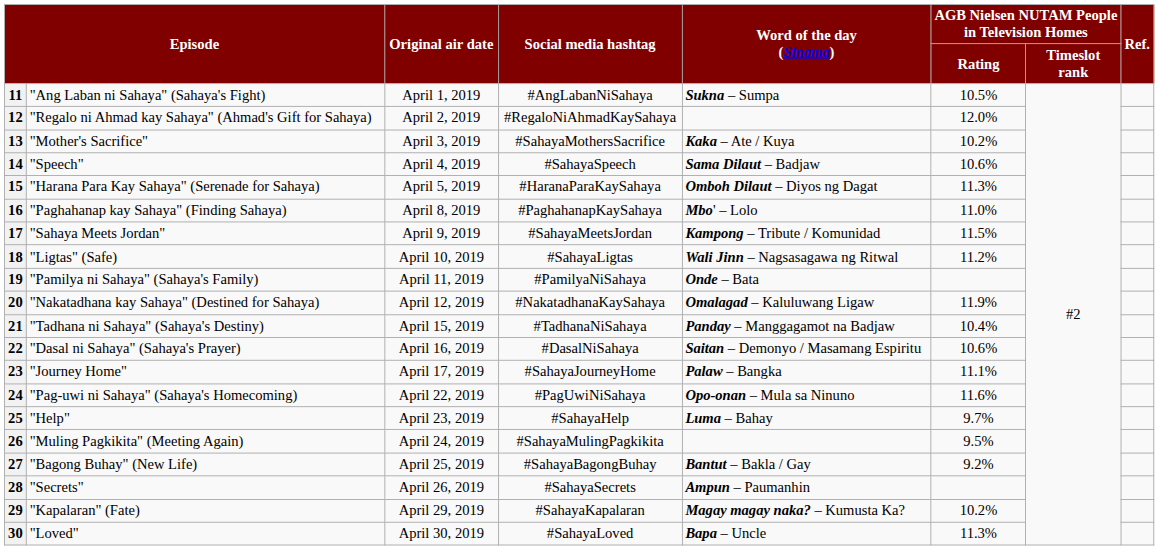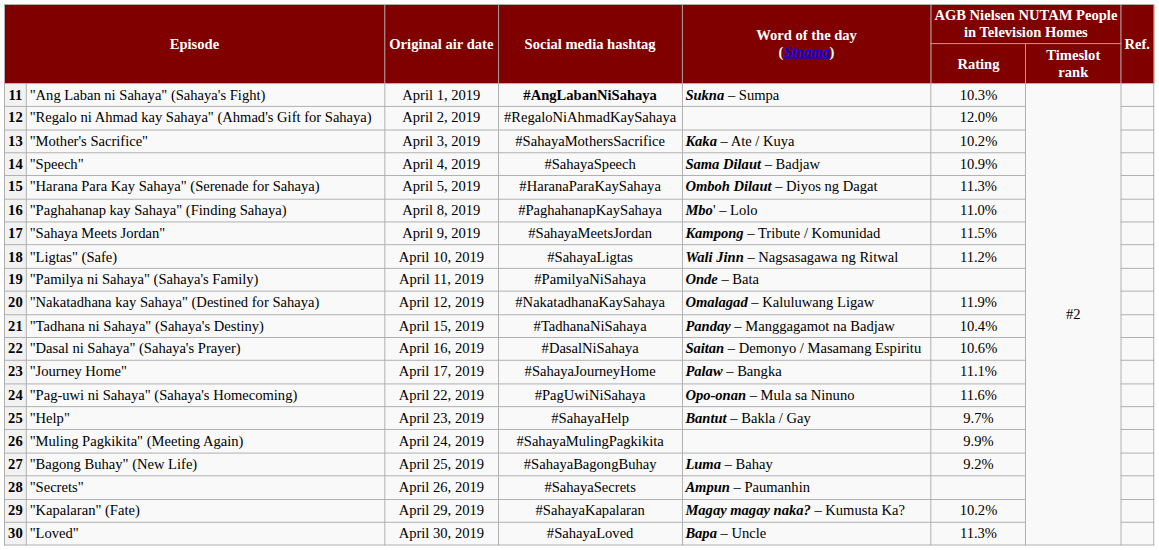11 | Social media hashtag: normal -> bold
11 | AGB Nielsen NUTAM People in Television Homes / Rating: 10.5% -> 10.3%
14 | AGB Nielsen NUTAM People in Television Homes / Rating: 10.6% -> 10.9%
25 | Word of the day (Sinama): Luma – Bahay -> Bantut – Bakla / Gay
26 | AGB Nielsen NUTAM People in Television Homes / Rating: 9.5% -> 9.9%
27 | Word of the day (Sinama): Bantut – Bakla / Gay -> Luma – Bahay
